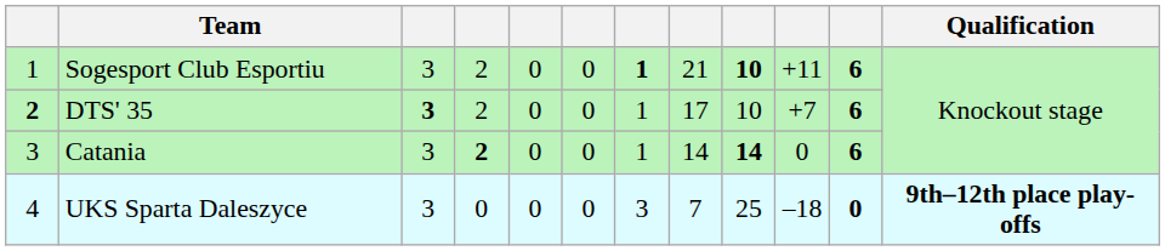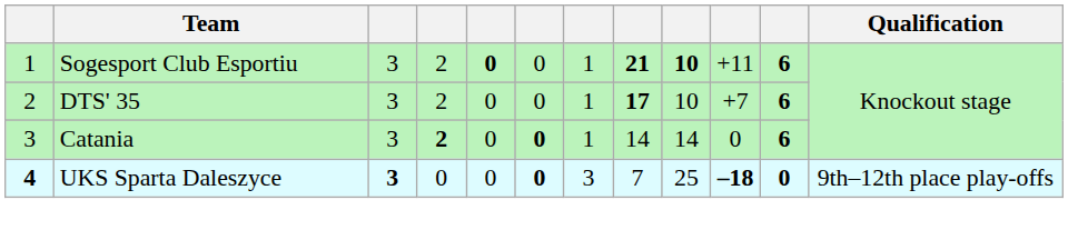Sogesport Club Esportiu | column 5: normal -> bold
Sogesport Club Esportiu | column 7: bold -> normal
Sogesport Club Esportiu | column 8: normal -> bold
DTS' 35 | column 1: bold -> normal
DTS' 35 | column 3: bold -> normal
DTS' 35 | column 8: normal -> bold
Catania | column 6: normal -> bold
Catania | column 9: bold -> normal
UKS Sparta Daleszyce | column 1: normal -> bold
UKS Sparta Daleszyce | column 3: normal -> bold
UKS Sparta Daleszyce | column 6: normal -> bold
UKS Sparta Daleszyce | column 10: normal -> bold
UKS Sparta Daleszyce | Qualification: bold -> normal
